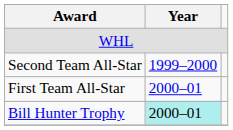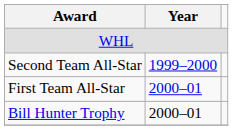Bill Hunter Trophy | Year: paleturquoise background -> no background
